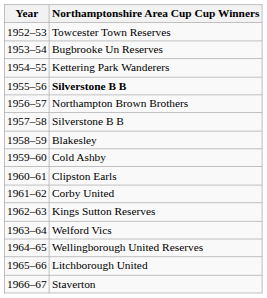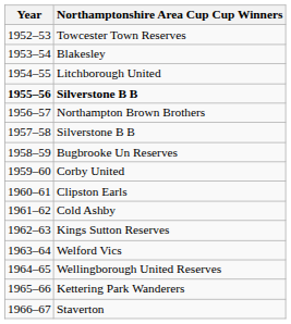row 3 | Northamptonshire Area Cup Cup Winners: Bugbrooke Un Reserves -> Blakesley
row 4 | Northamptonshire Area Cup Cup Winners: Kettering Park Wanderers -> Litchborough United
row 5 | Year: normal -> bold
row 8 | Northamptonshire Area Cup Cup Winners: Blakesley -> Bugbrooke Un Reserves
row 9 | Northamptonshire Area Cup Cup Winners: Cold Ashby -> Corby United
row 11 | Northamptonshire Area Cup Cup Winners: Corby United -> Cold Ashby
row 15 | Northamptonshire Area Cup Cup Winners: Litchborough United -> Kettering Park Wanderers
